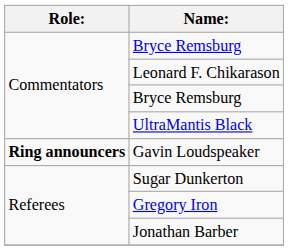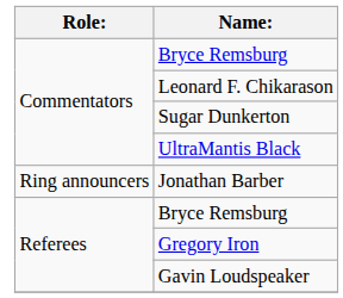row 4 | Name:: Bryce Remsburg -> Sugar Dunkerton
row 6 | Role:: bold -> normal
row 6 | Name:: Gavin Loudspeaker -> Jonathan Barber
row 7 | Name:: Sugar Dunkerton -> Bryce Remsburg
row 9 | Name:: Jonathan Barber -> Gavin Loudspeaker
